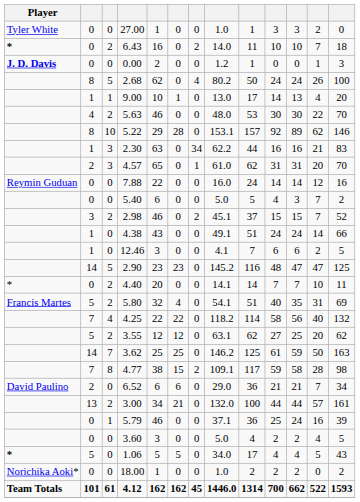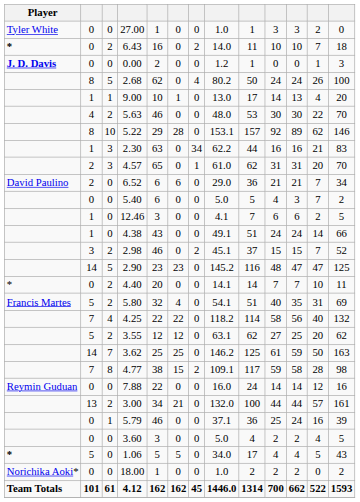rows swapped: 7.88 <-> 6.52
rows swapped: 2.98 <-> 12.46
